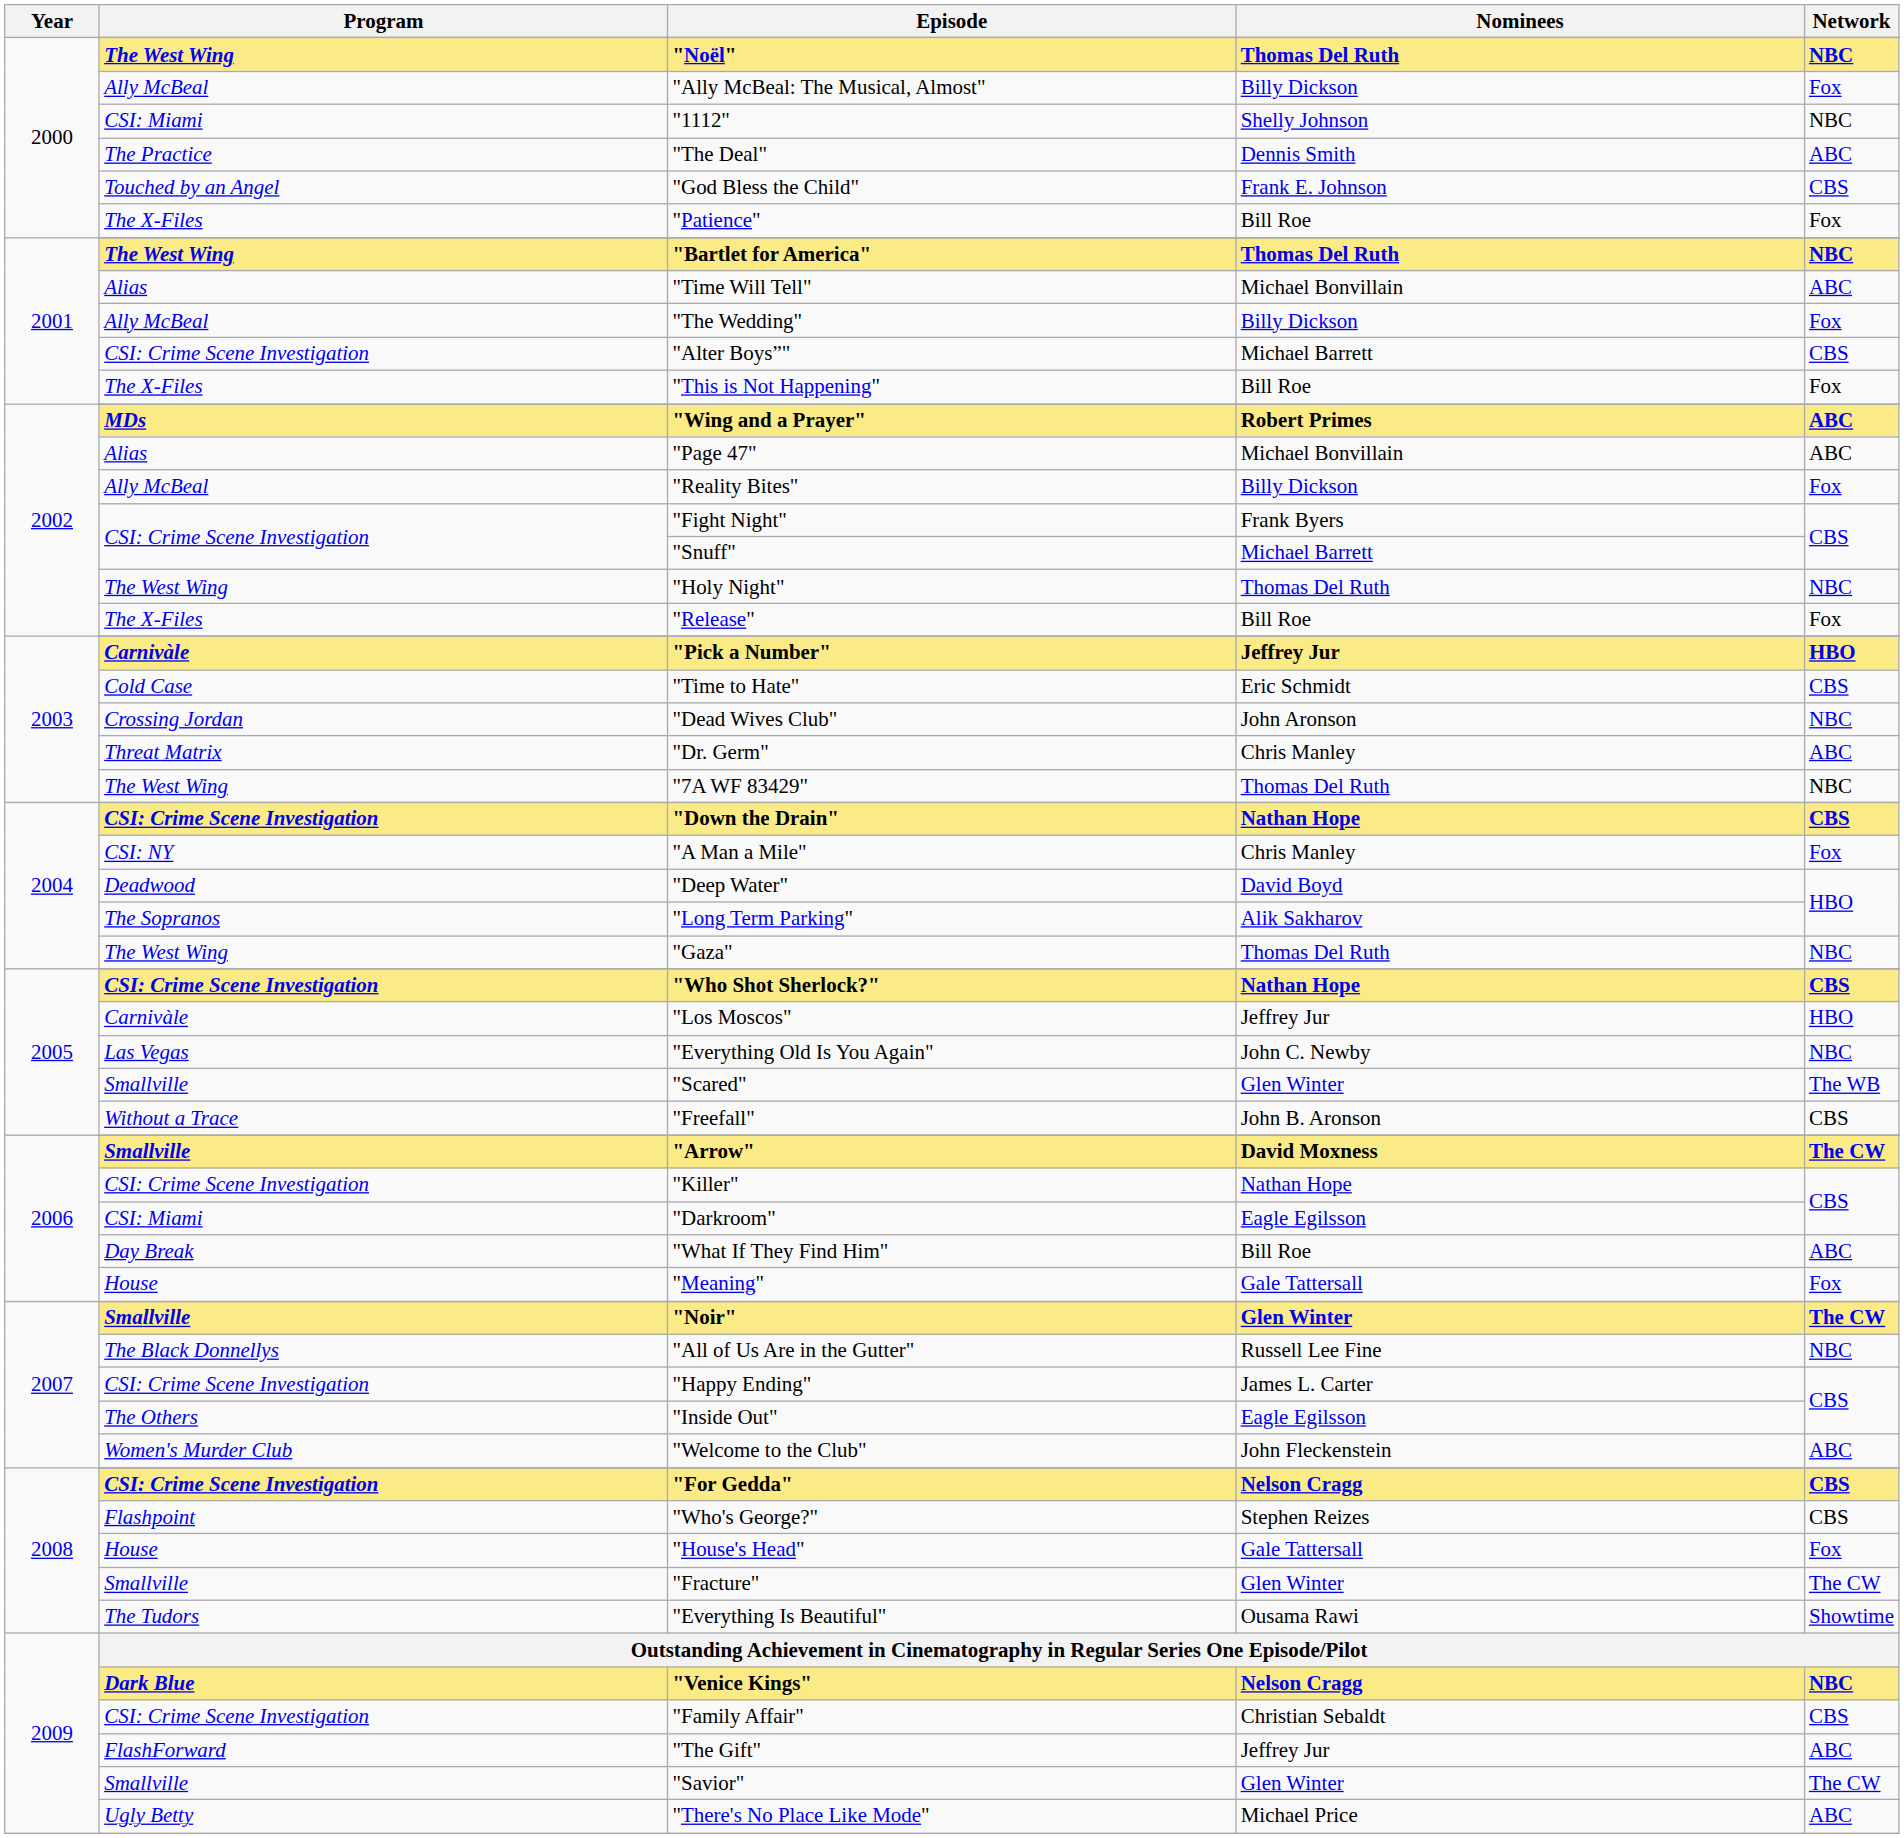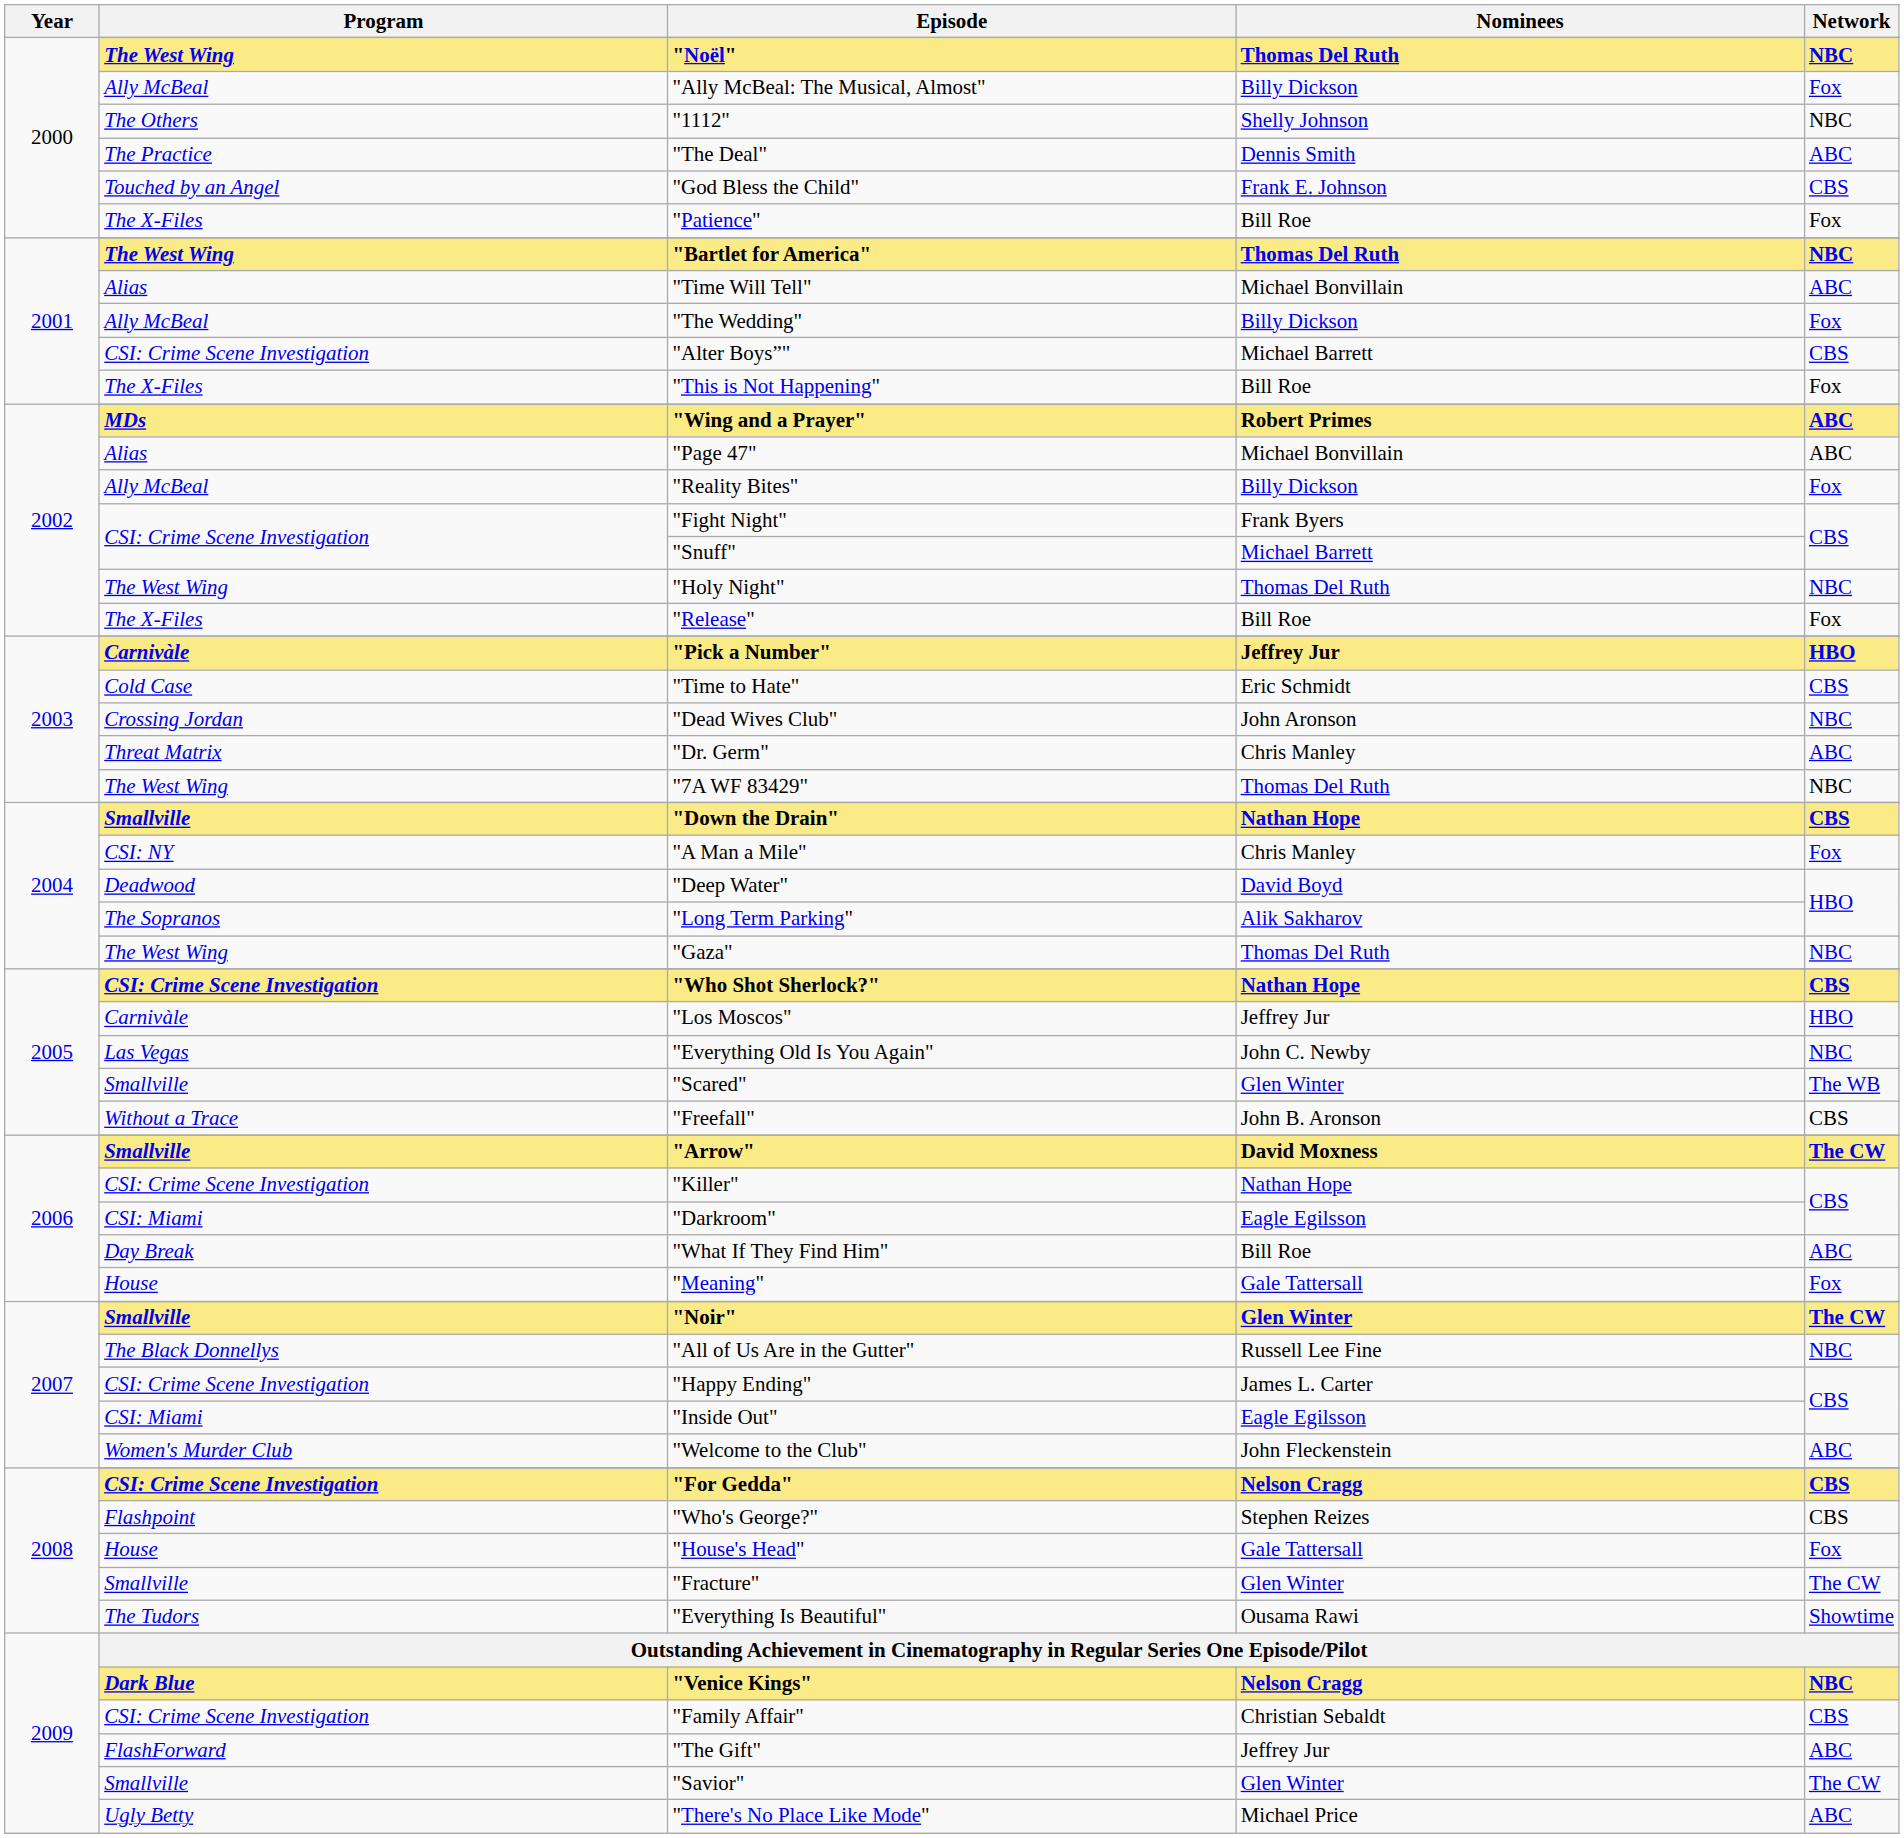"1112" | Program: CSI: Miami -> The Others
"Down the Drain" | Program: CSI: Crime Scene Investigation -> Smallville
"Inside Out" | Program: The Others -> CSI: Miami
